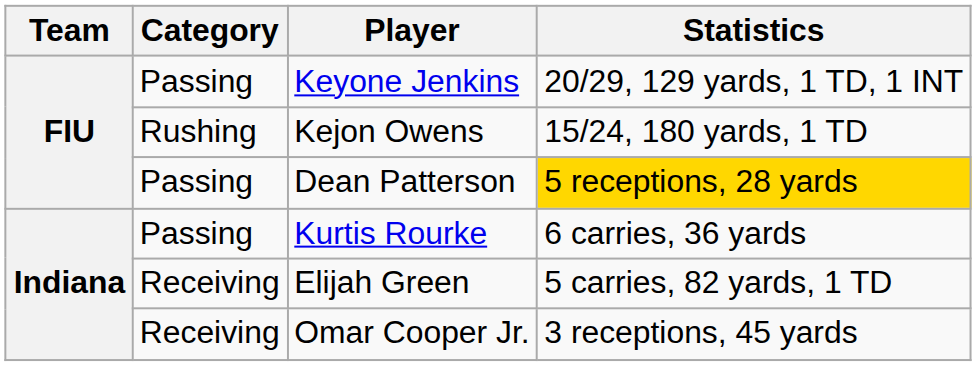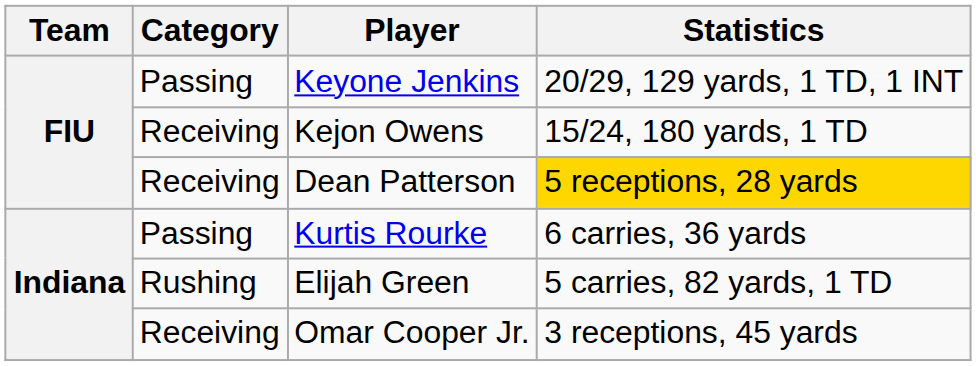Kejon Owens | Category: Rushing -> Receiving
Dean Patterson | Category: Passing -> Receiving
Elijah Green | Category: Receiving -> Rushing
